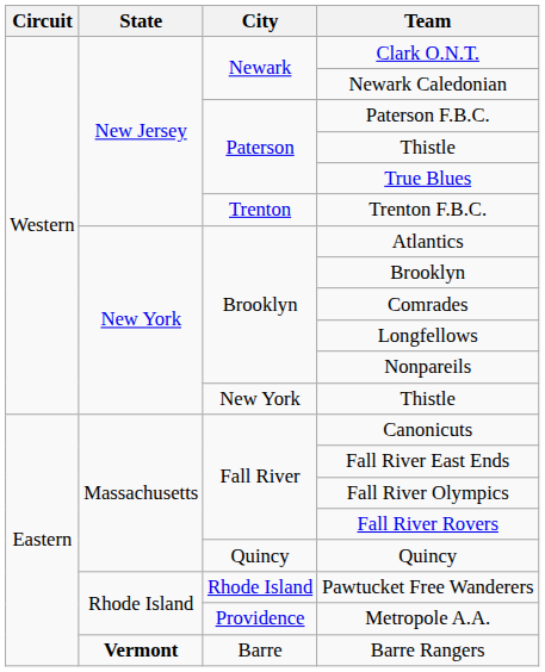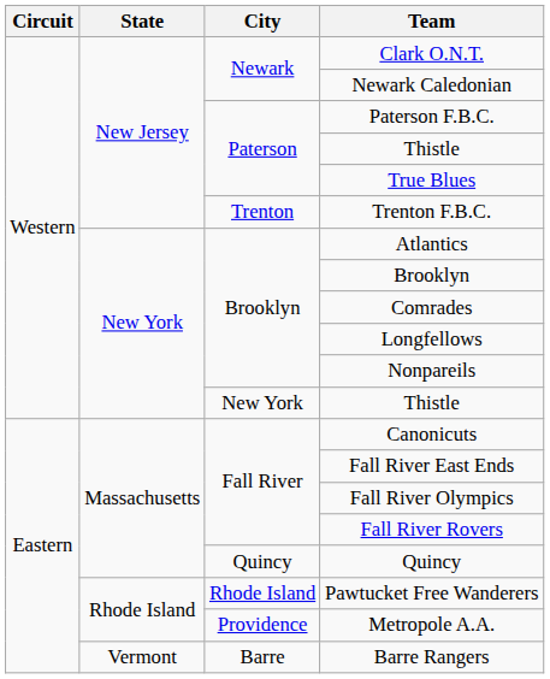Barre Rangers | State: bold -> normal
